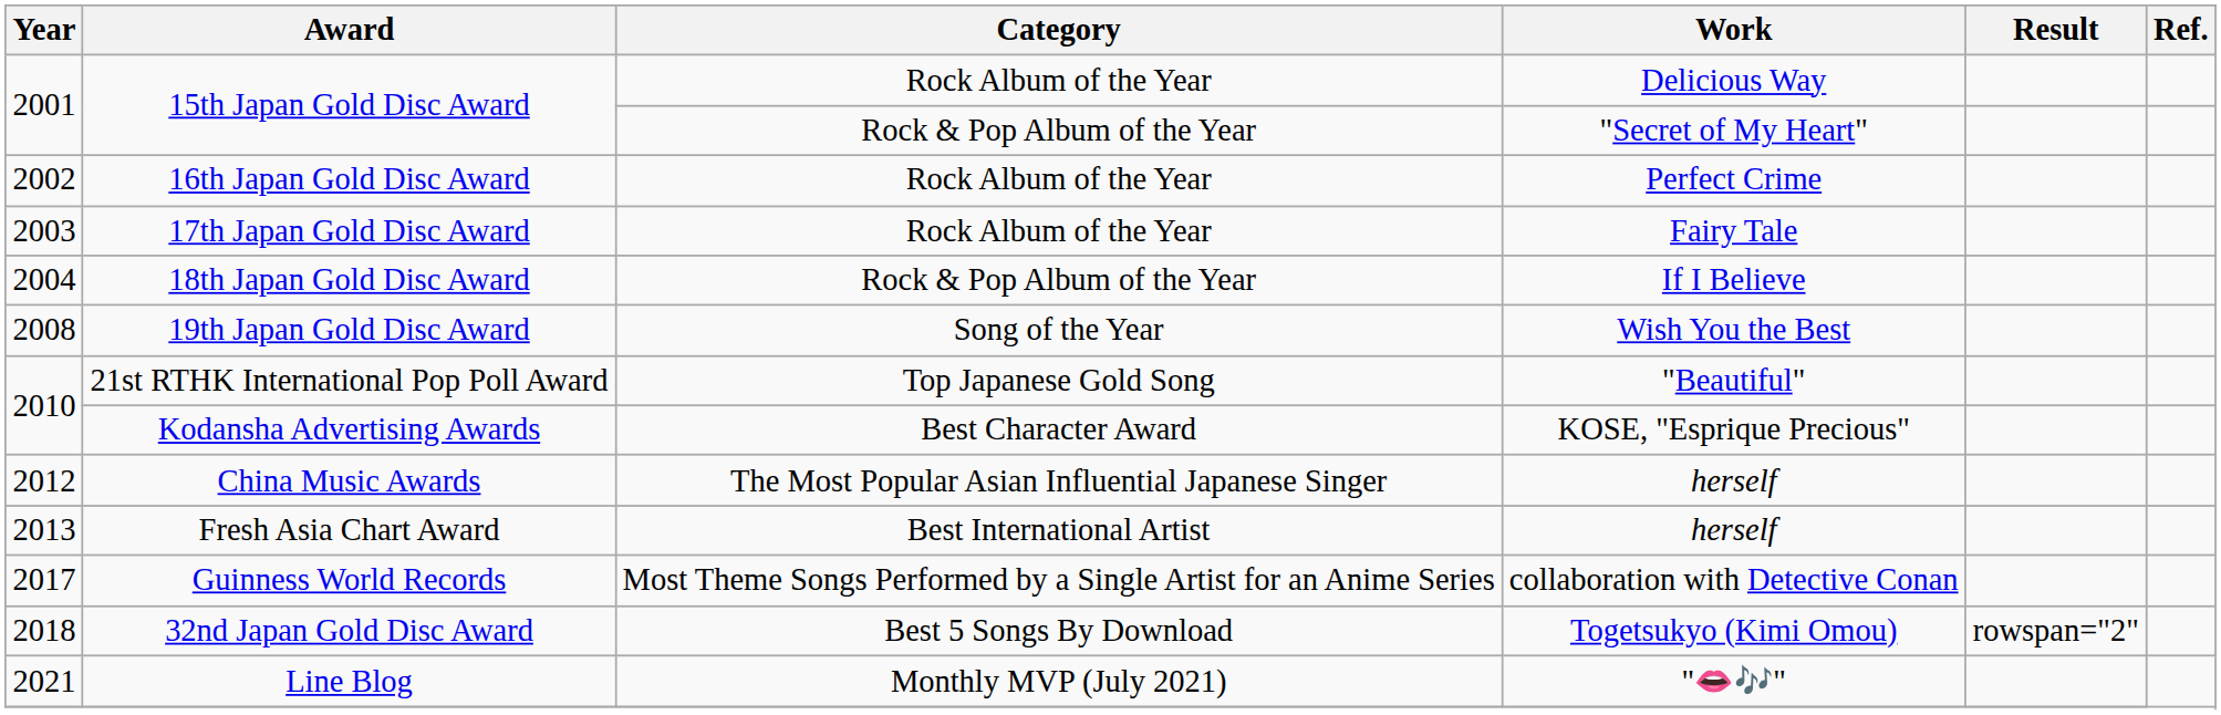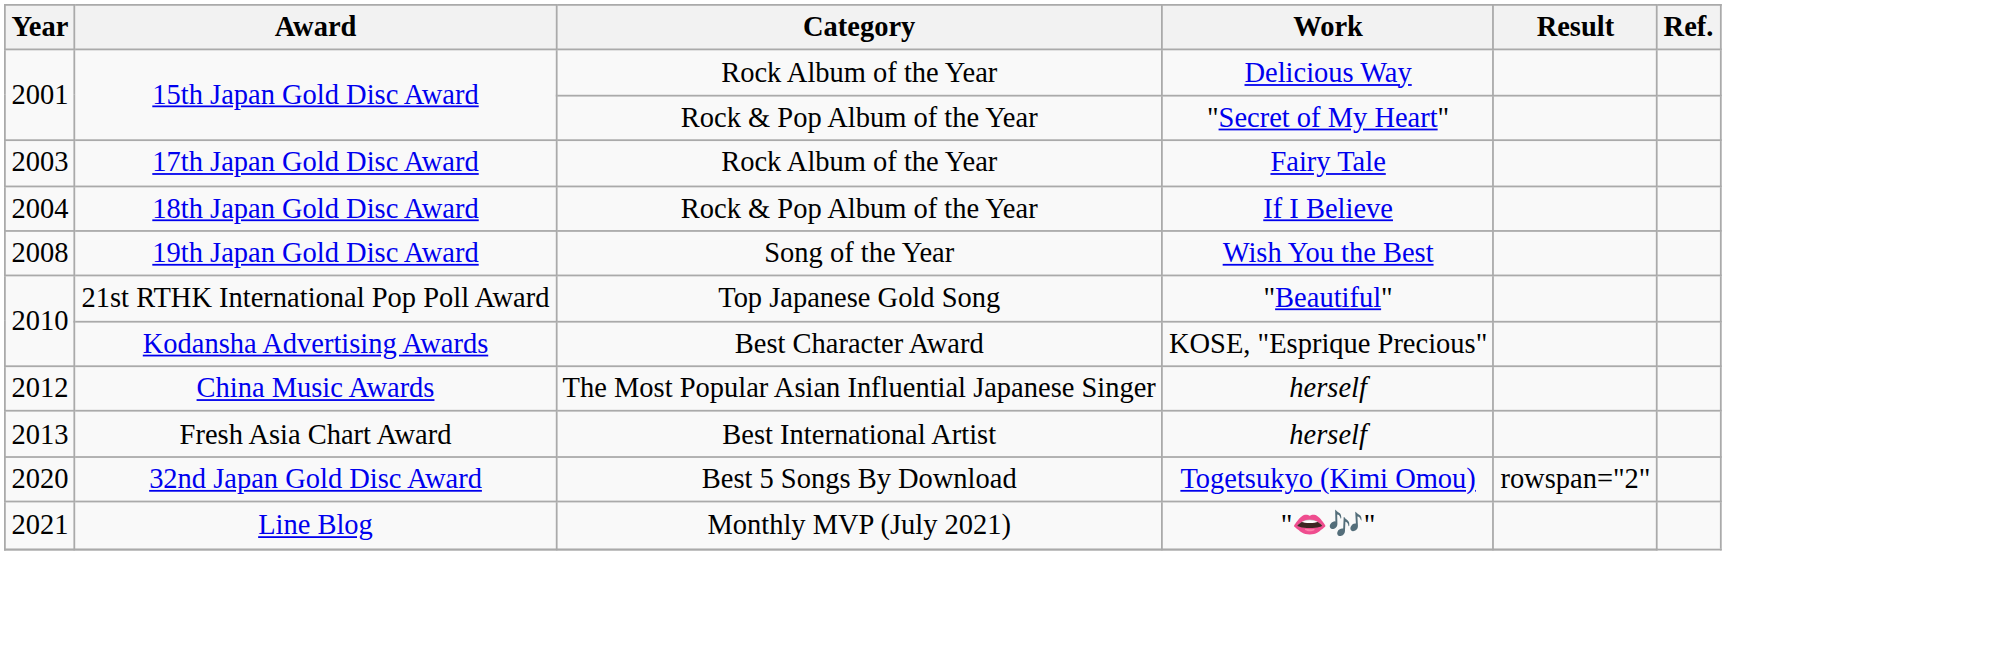- row: 2002 | 16th Japan Gold Disc Award | Rock Album of the Year | Perfect Crime
- row: 2017 | Guinness World Records | Most Theme Songs Performed by a Single Artist for an Anime Series | collaboration with Detective Conan
32nd Japan Gold Disc Award | Year: 2018 -> 2020
